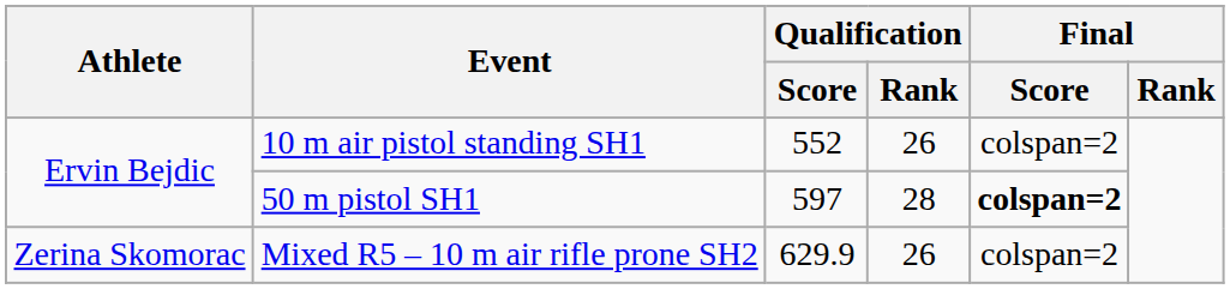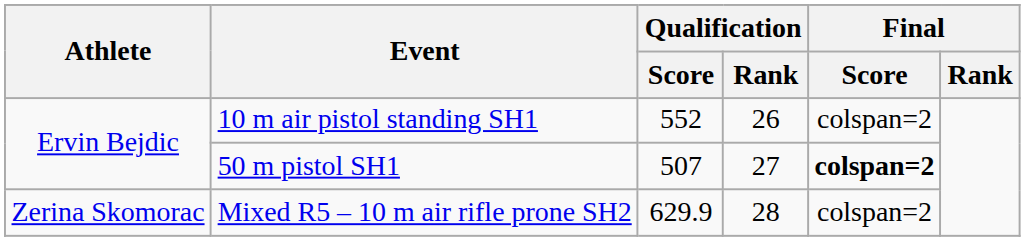50 m pistol SH1 | Qualification / Score: 597 -> 507
50 m pistol SH1 | Qualification / Rank: 28 -> 27
Mixed R5 – 10 m air rifle prone SH2 | Qualification / Rank: 26 -> 28
